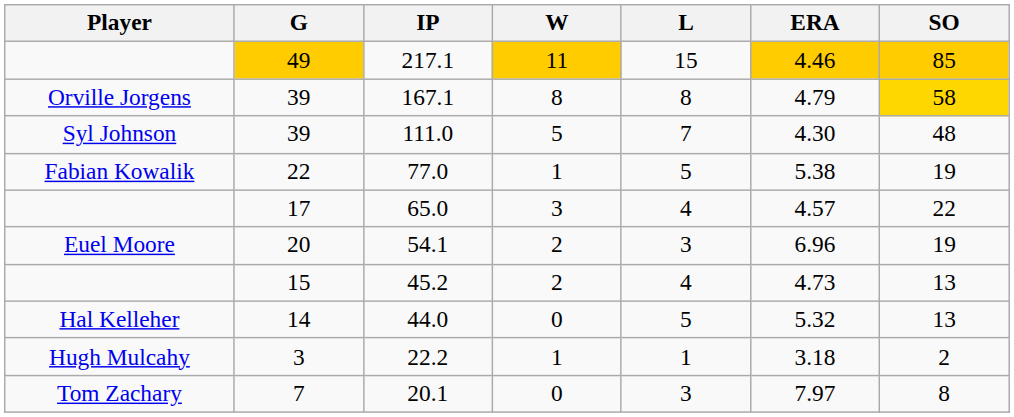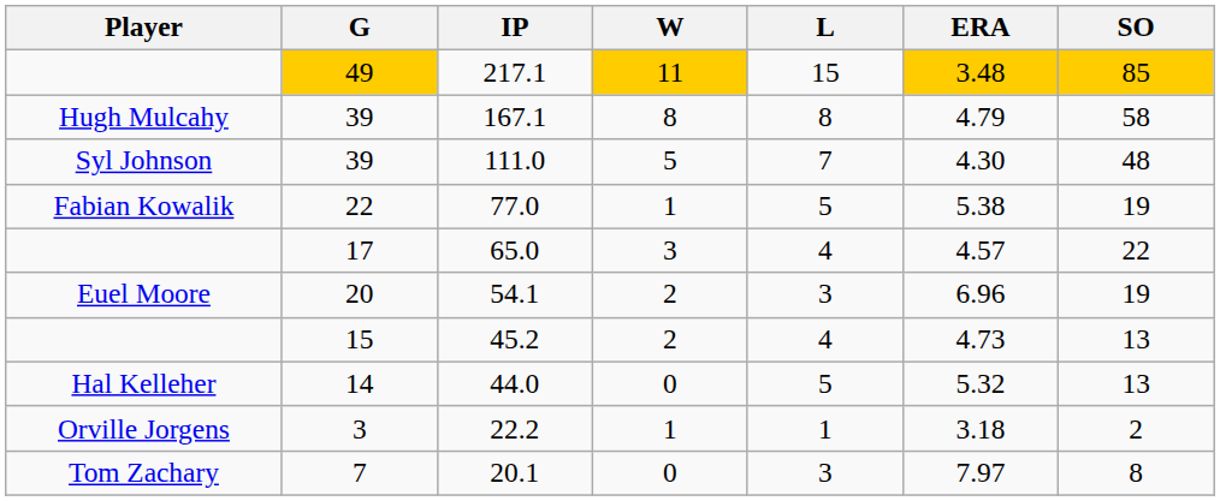217.1 | ERA: 4.46 -> 3.48
167.1 | Player: Orville Jorgens -> Hugh Mulcahy
167.1 | SO: gold background -> no background
22.2 | Player: Hugh Mulcahy -> Orville Jorgens
